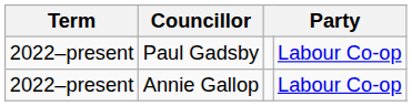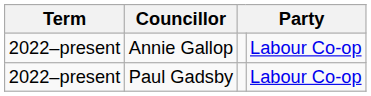rows swapped: Paul Gadsby <-> Annie Gallop
